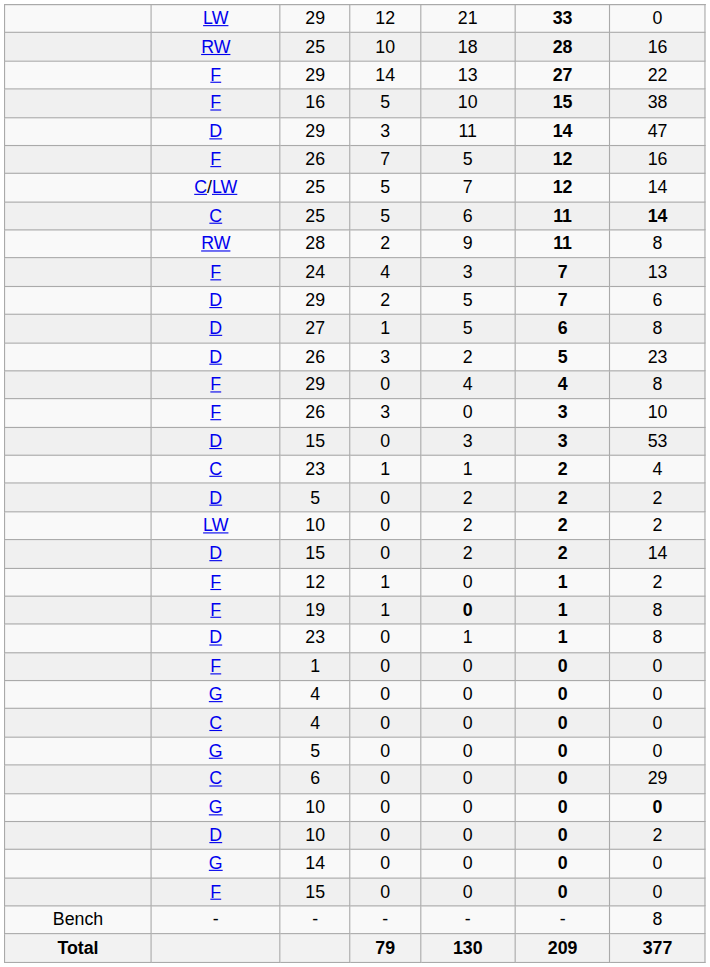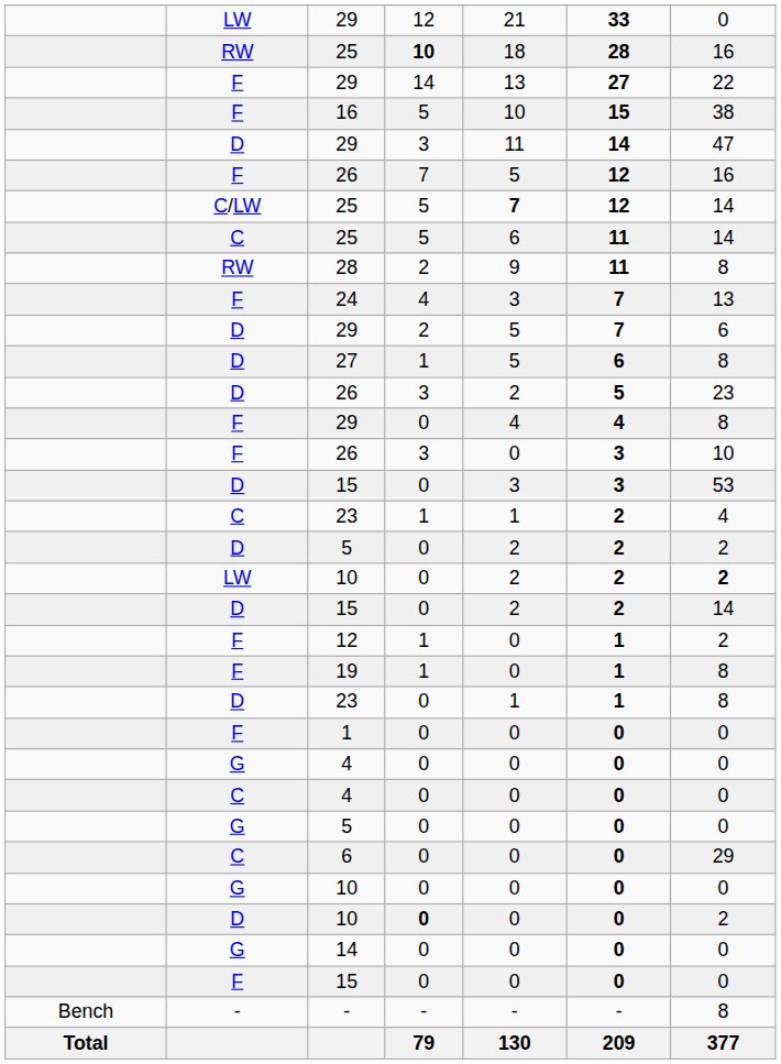RW / 25 | column 4: normal -> bold
C/LW / 25 | column 5: normal -> bold
C / 25 | column 7: bold -> normal
LW / 10 | column 7: normal -> bold
19 | column 5: bold -> normal
G / 10 | column 7: bold -> normal
D / 10 | column 4: normal -> bold
